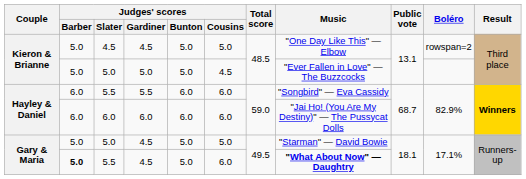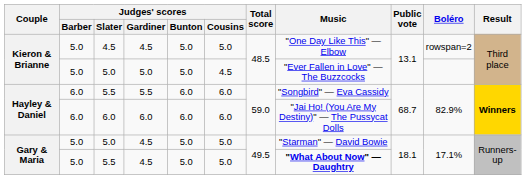5.5 / 4.5 | Judges' scores / Barber: bold -> normal
5.5 / 4.5 | Judges' scores / Cousins: 6.0 -> 5.0
